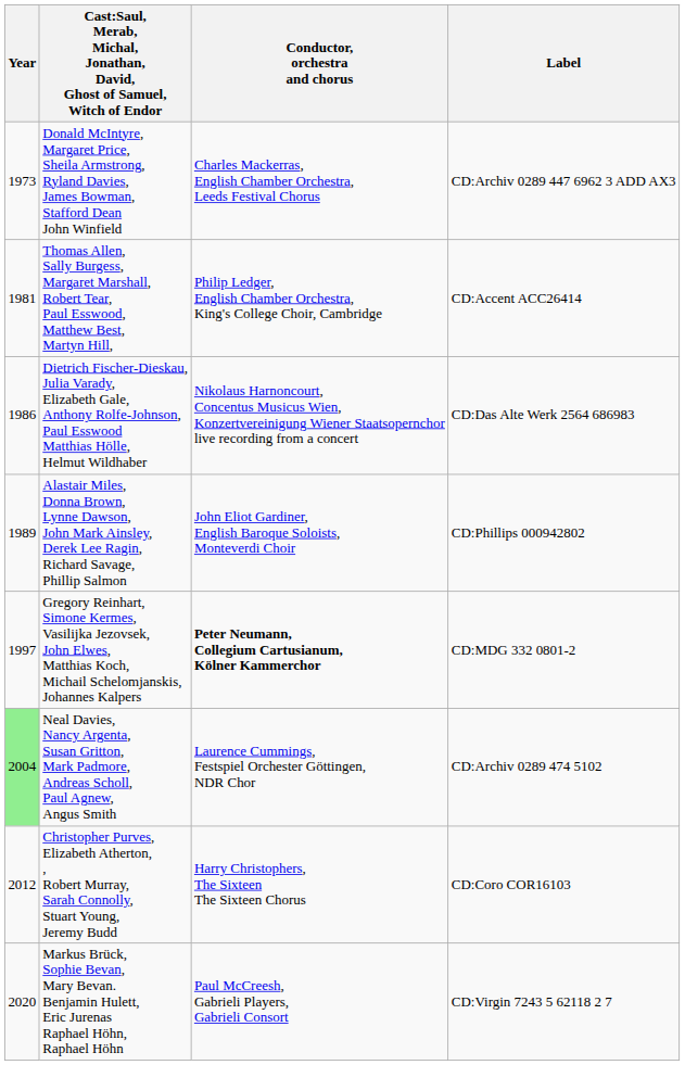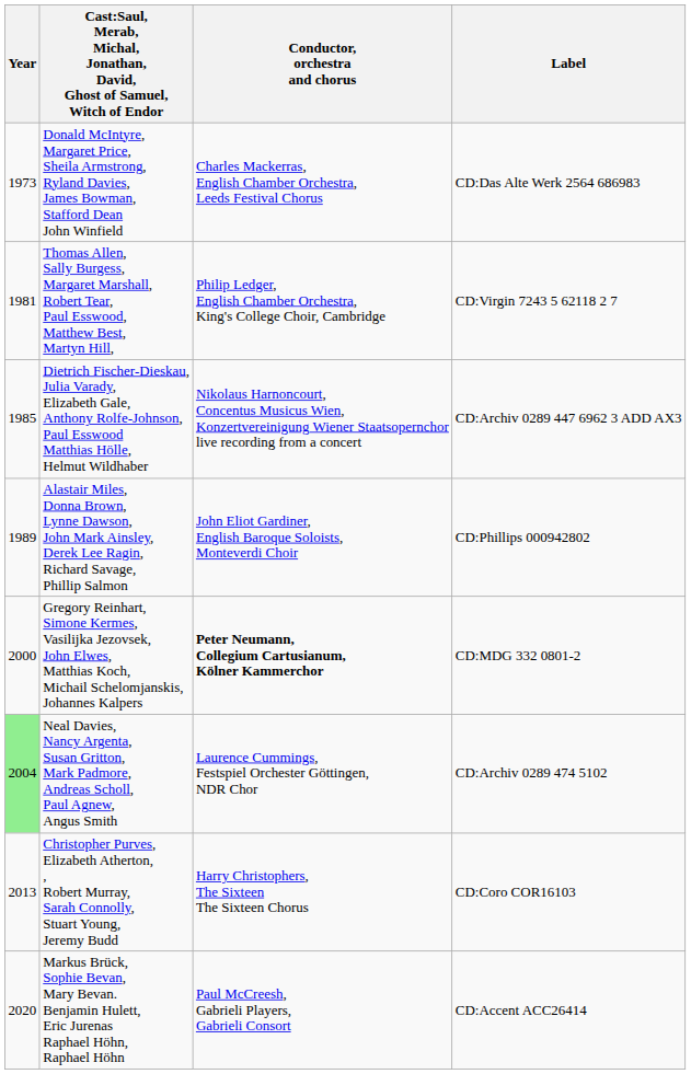row 2 | Label: CD:Archiv 0289 447 6962 3 ADD AX3 -> CD:Das Alte Werk 2564 686983
row 3 | Label: CD:Accent ACC26414 -> CD:Virgin 7243 5 62118 2 7
row 4 | Year: 1986 -> 1985
row 4 | Label: CD:Das Alte Werk 2564 686983 -> CD:Archiv 0289 447 6962 3 ADD AX3
row 6 | Year: 1997 -> 2000
row 8 | Year: 2012 -> 2013
row 9 | Label: CD:Virgin 7243 5 62118 2 7 -> CD:Accent ACC26414
